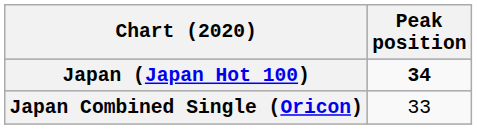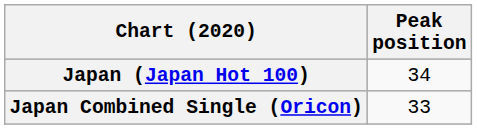Japan (Japan Hot 100) | Peak position: bold -> normal
